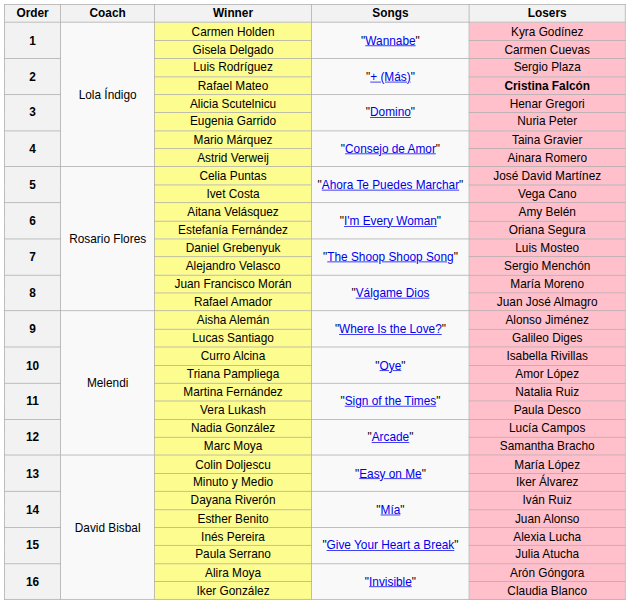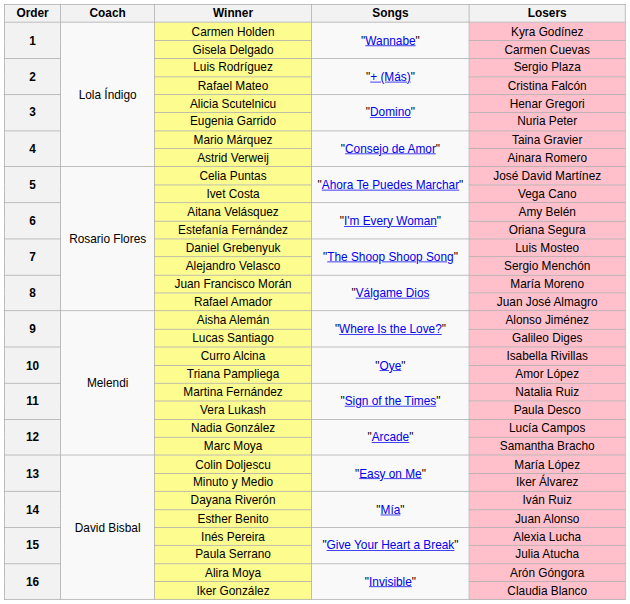Rafael Mateo | Losers: bold -> normal
